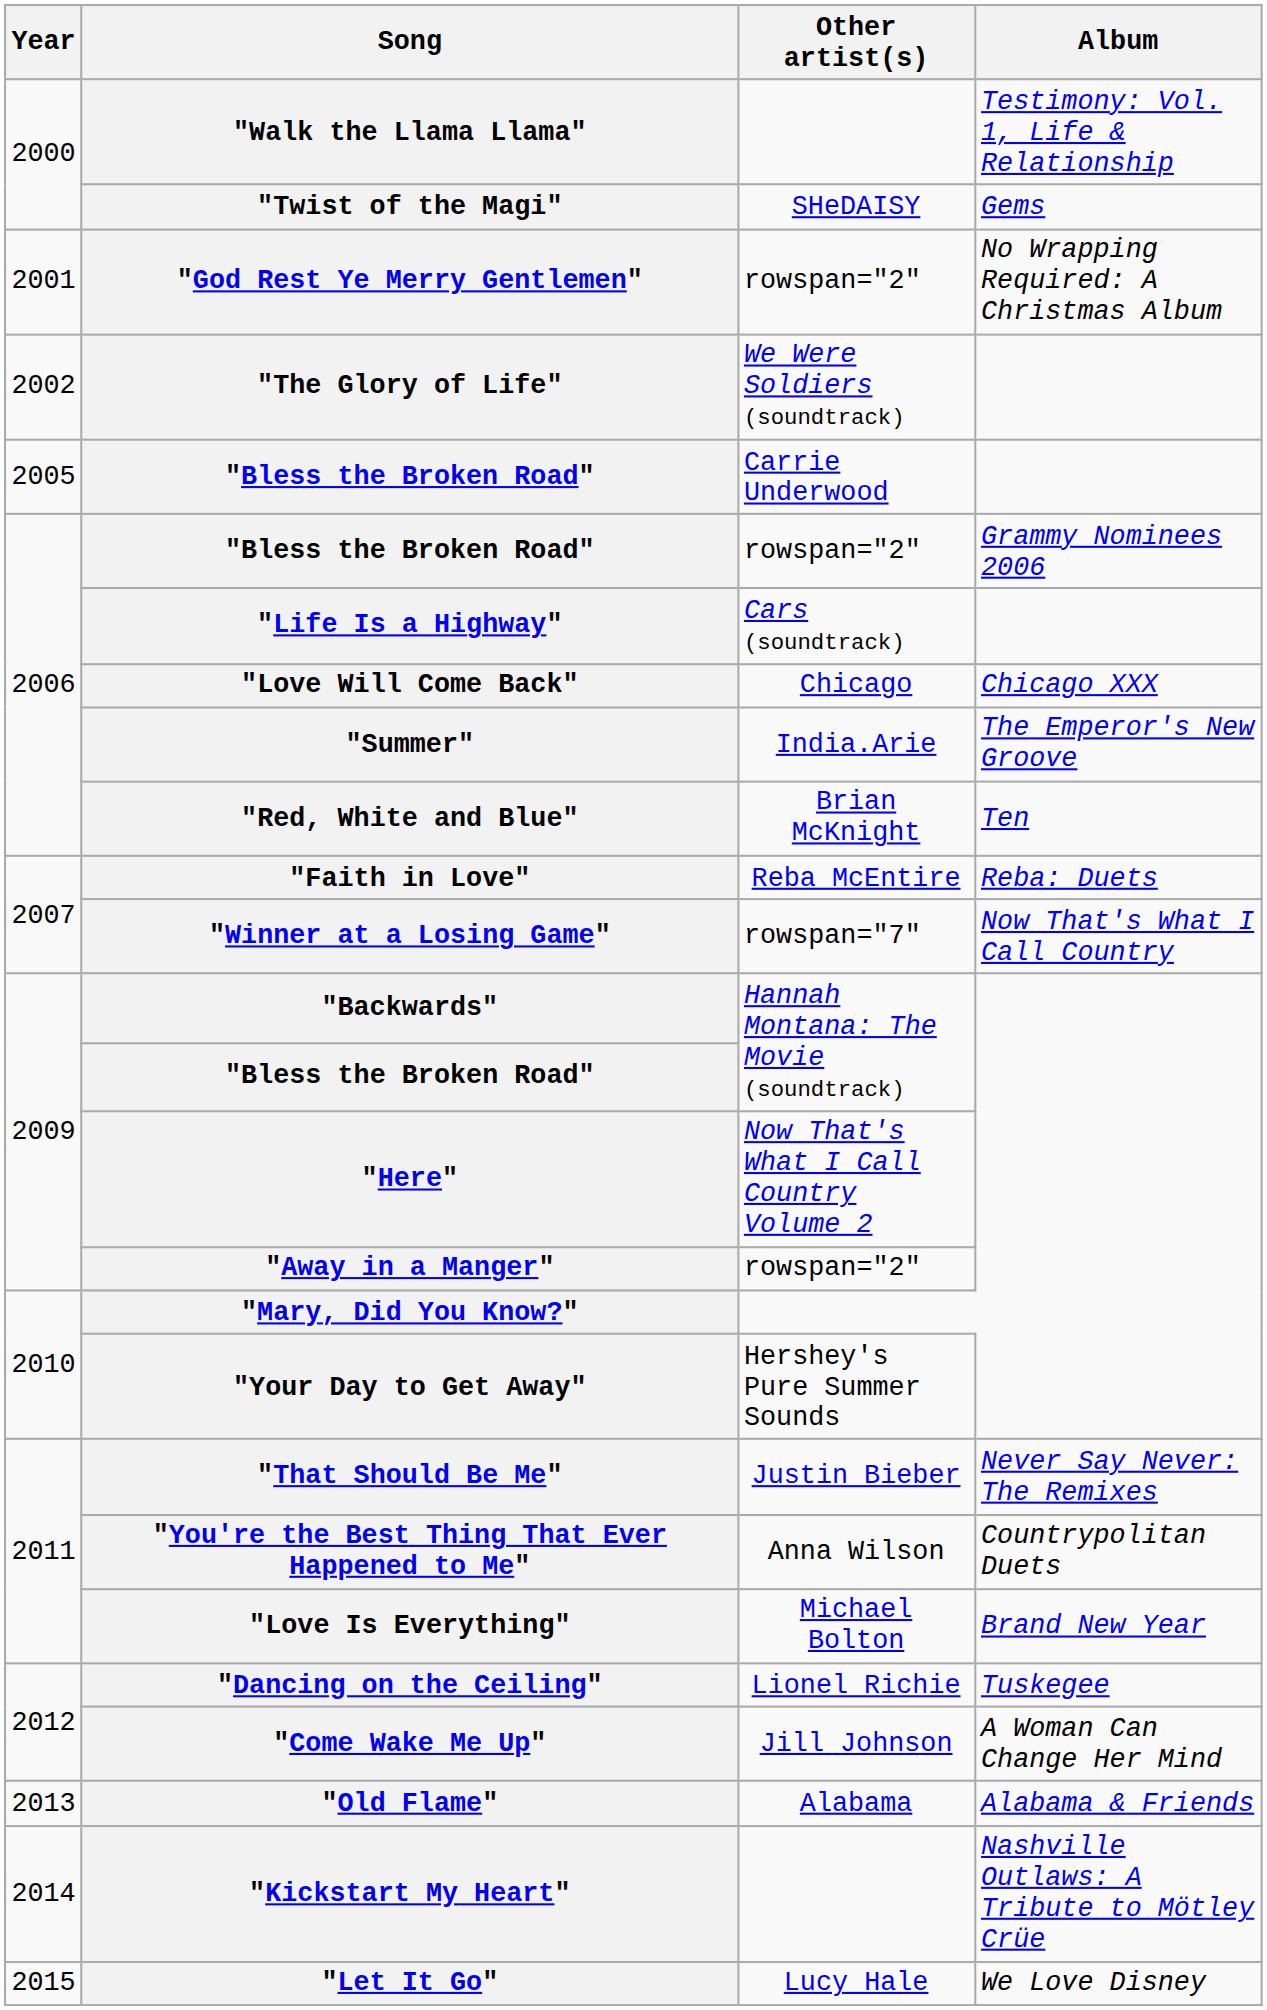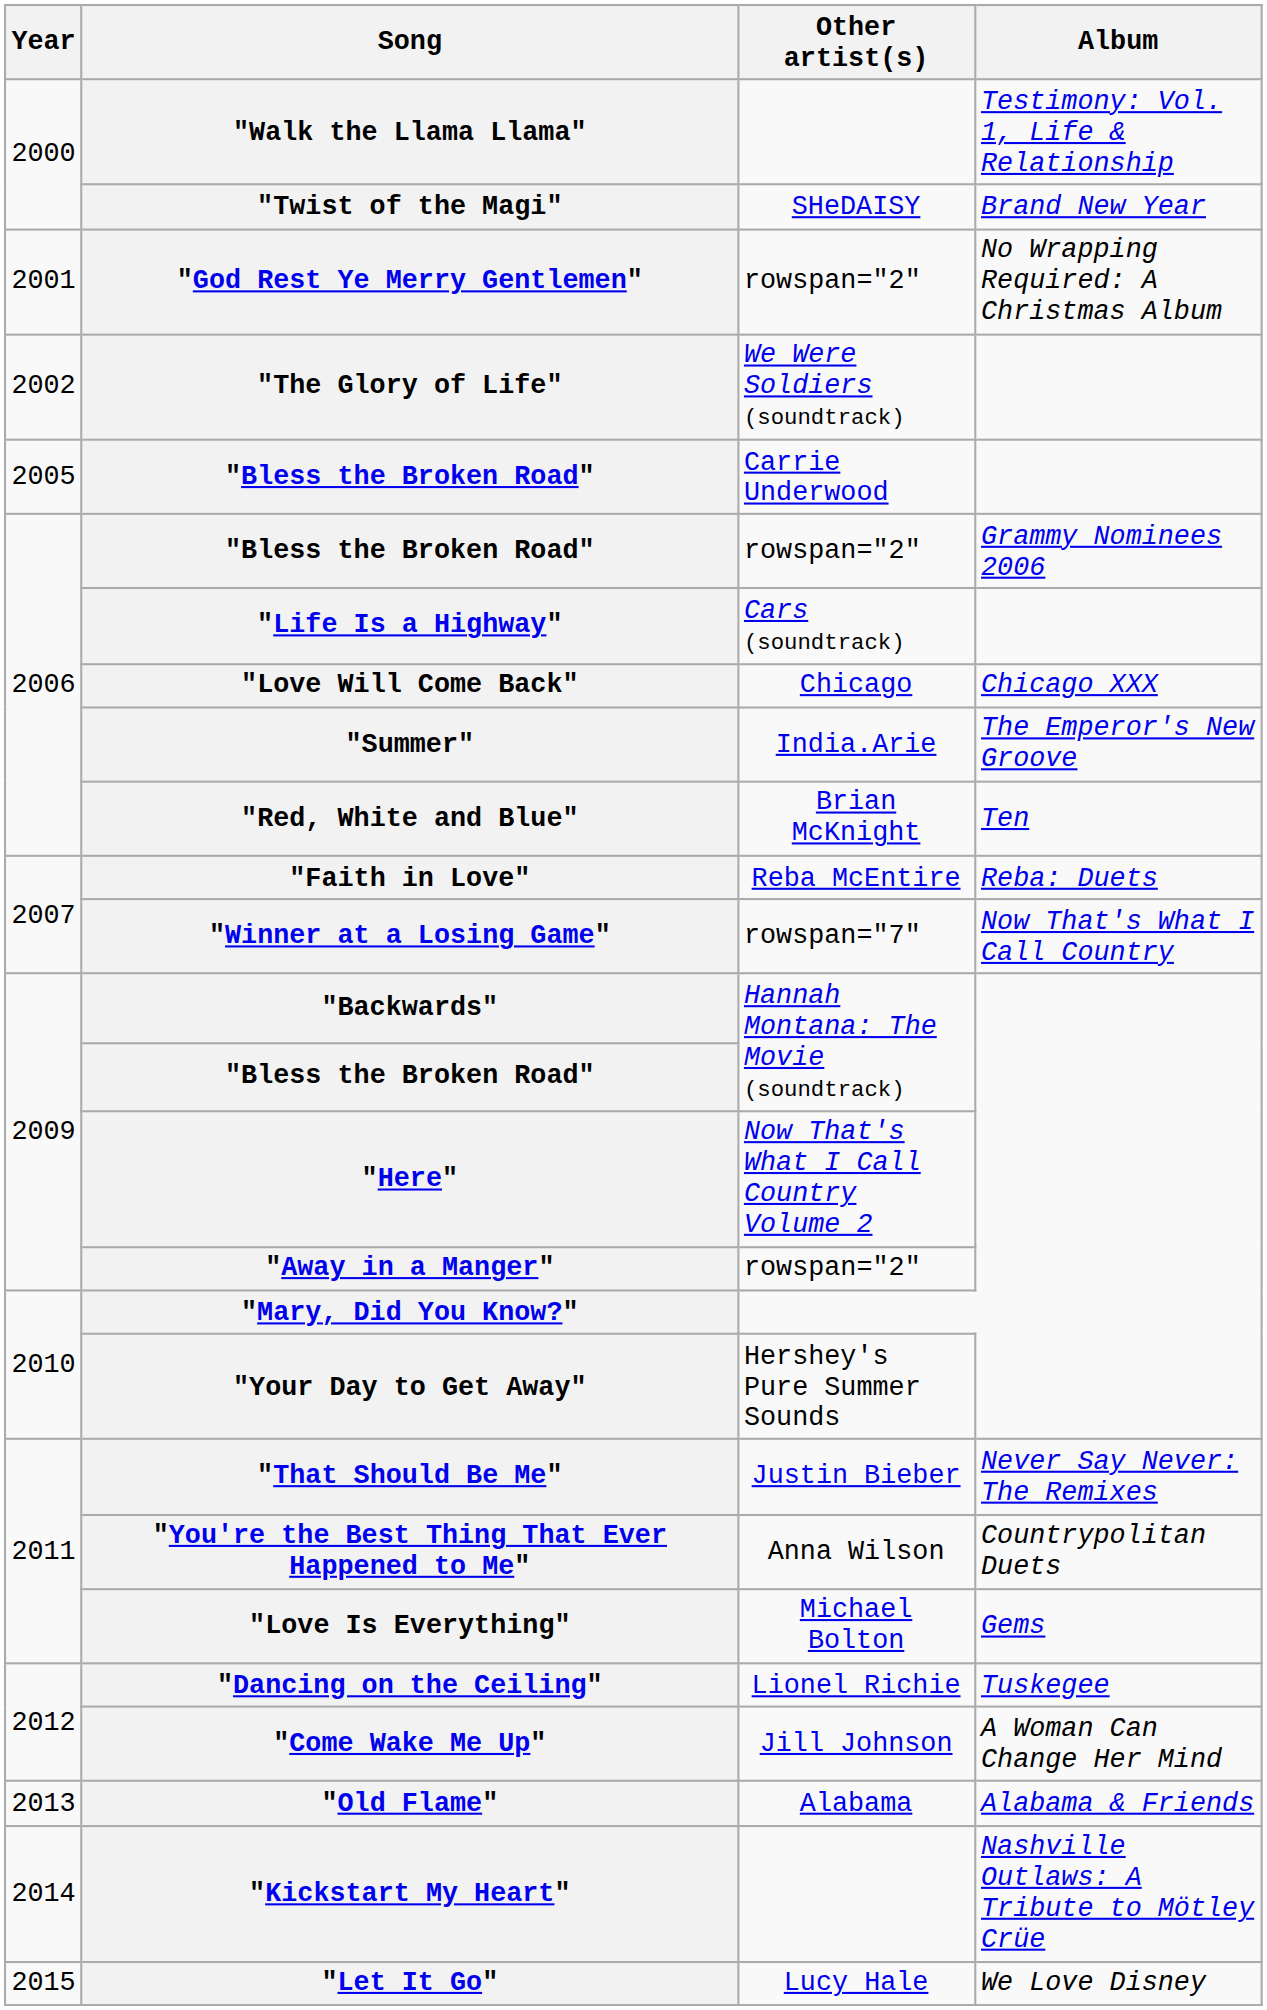"Twist of the Magi" | Album: Gems -> Brand New Year
"Love Is Everything" | Album: Brand New Year -> Gems
